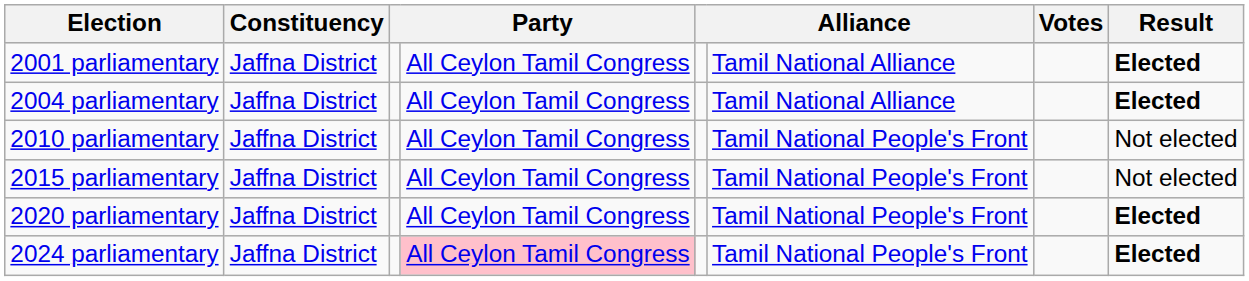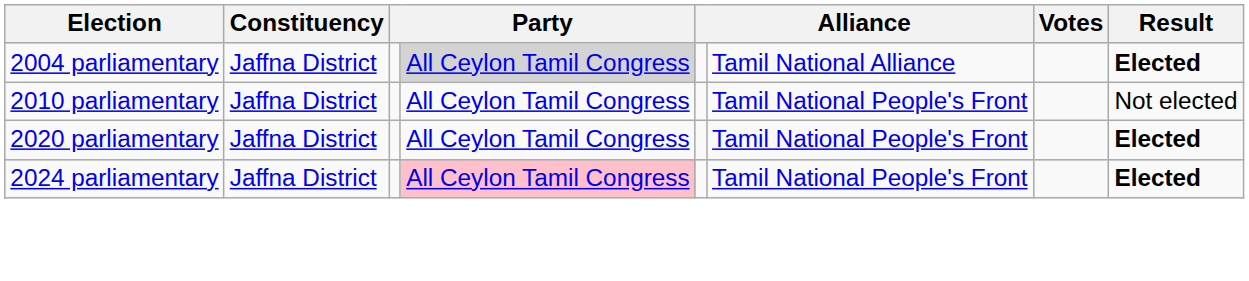- row: 2001 parliamentary | Jaffna District | All Ceylon Tamil Congress | Tamil National Alliance | Elected
2004 parliamentary | column 4: no background -> lightgrey background
- row: 2015 parliamentary | Jaffna District | All Ceylon Tamil Congress | Tamil National People's Front | Not elected
